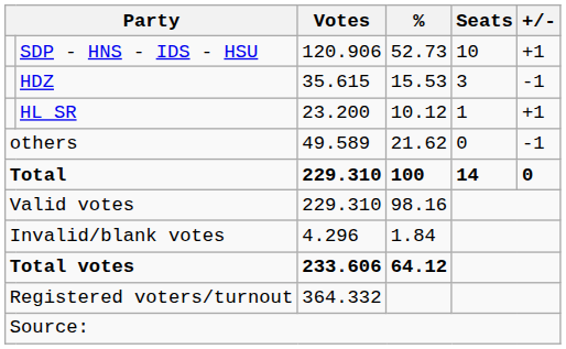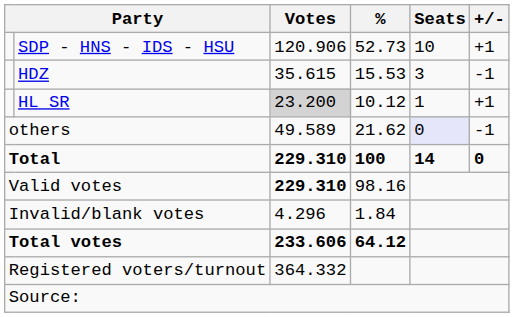HL SR | Votes: no background -> lightgrey background
others | Seats: no background -> lavender background
Valid votes | Votes: normal -> bold
